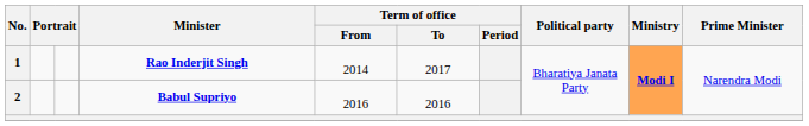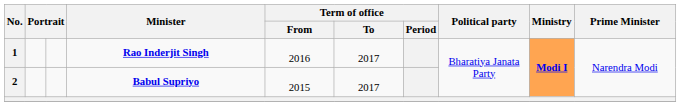1 | Term of office / From: 2014 -> 2016
2 | Term of office / From: 2016 -> 2015
2 | Term of office / To: 2016 -> 2017
